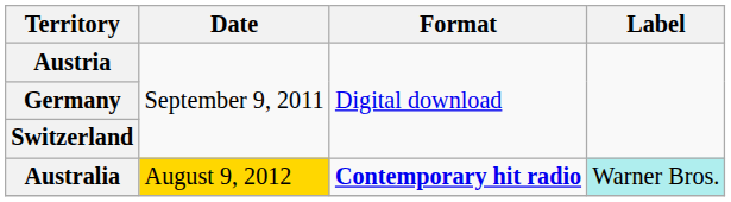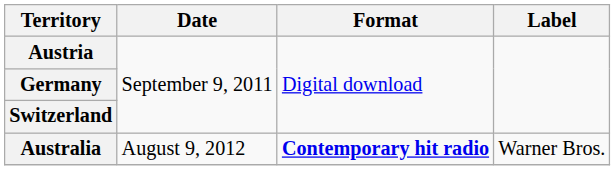Australia | Date: gold background -> no background
Australia | Label: paleturquoise background -> no background
